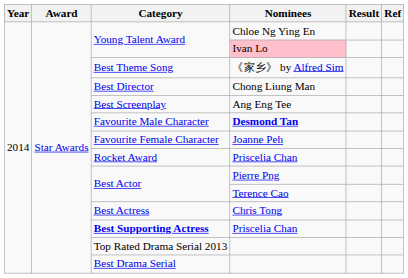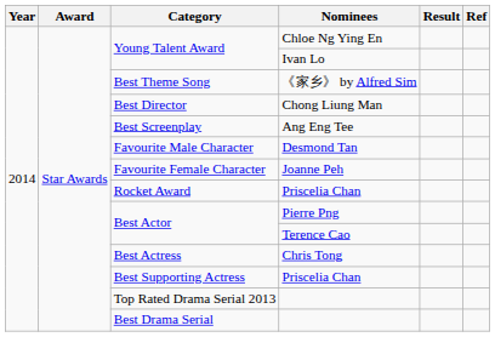Young Talent Award / Ivan Lo | Nominees: pink background -> no background
Favourite Male Character | Nominees: bold -> normal
Best Supporting Actress | Category: bold -> normal
